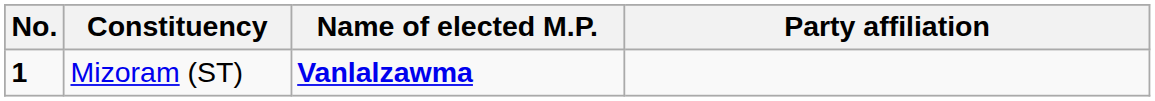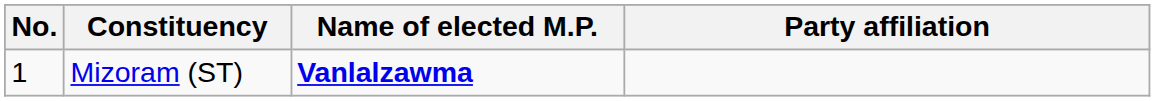Mizoram (ST) | No.: bold -> normal
